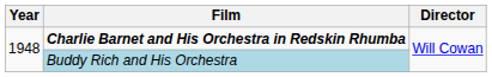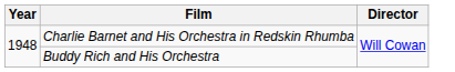Charlie Barnet and His Orchestra in Redskin Rhumba | Film: bold -> normal
Buddy Rich and His Orchestra | Film: lightblue background -> no background
